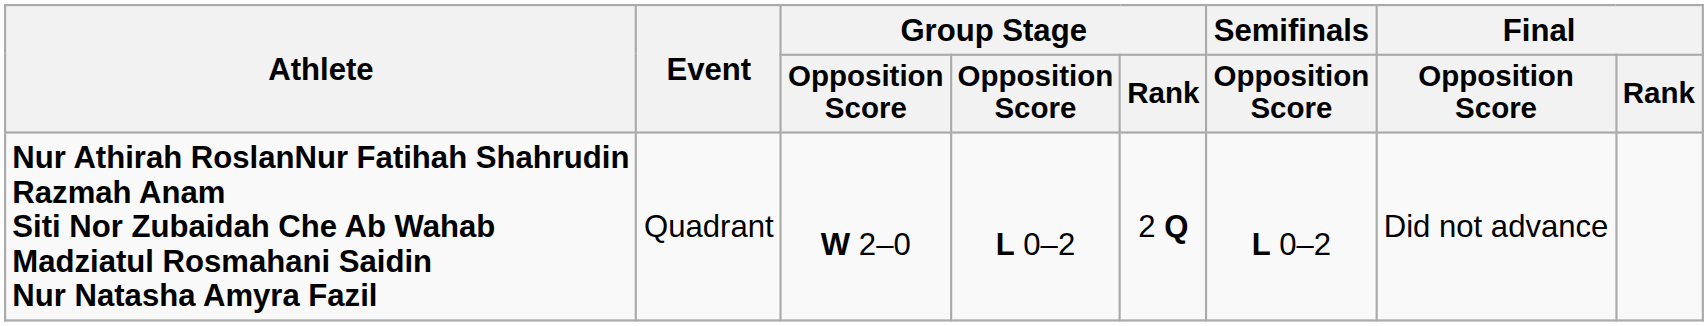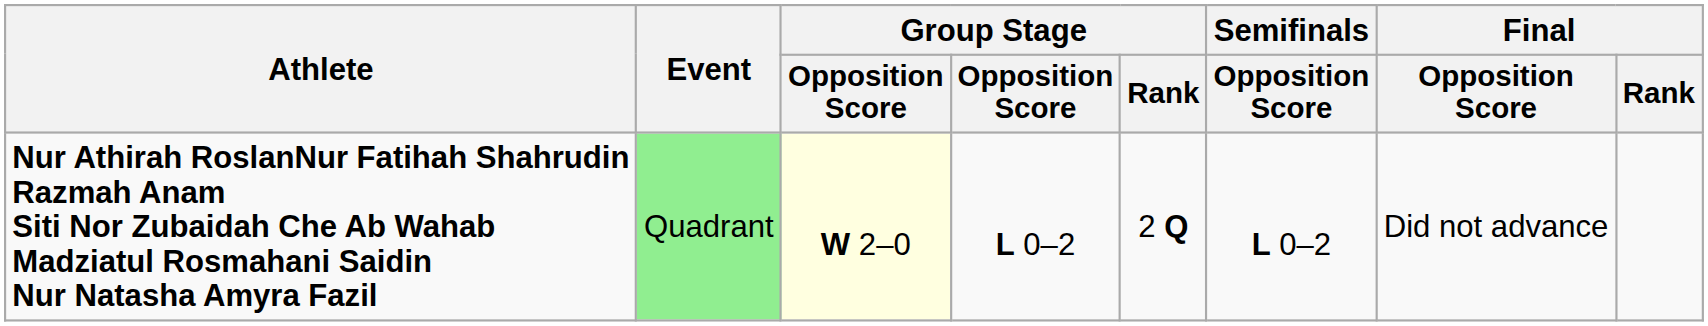row 3 | Event: no background -> lightgreen background
row 3 | column 3: no background -> lightyellow background
